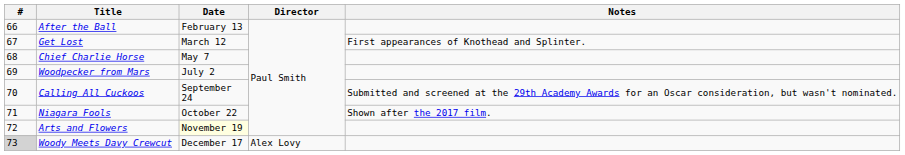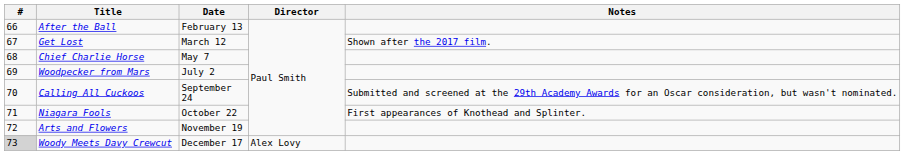Get Lost | Notes: First appearances of Knothead and Splinter. -> Shown after the 2017 film.
Niagara Fools | Notes: Shown after the 2017 film. -> First appearances of Knothead and Splinter.
Arts and Flowers | Date: lightyellow background -> no background
